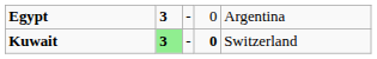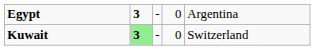Kuwait | column 4: bold -> normal
